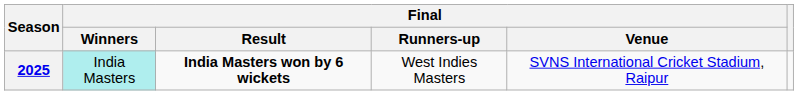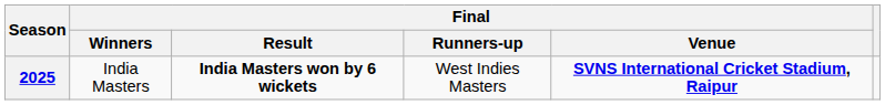2025 | Final / Winners: paleturquoise background -> no background
2025 | Final / Venue: normal -> bold
